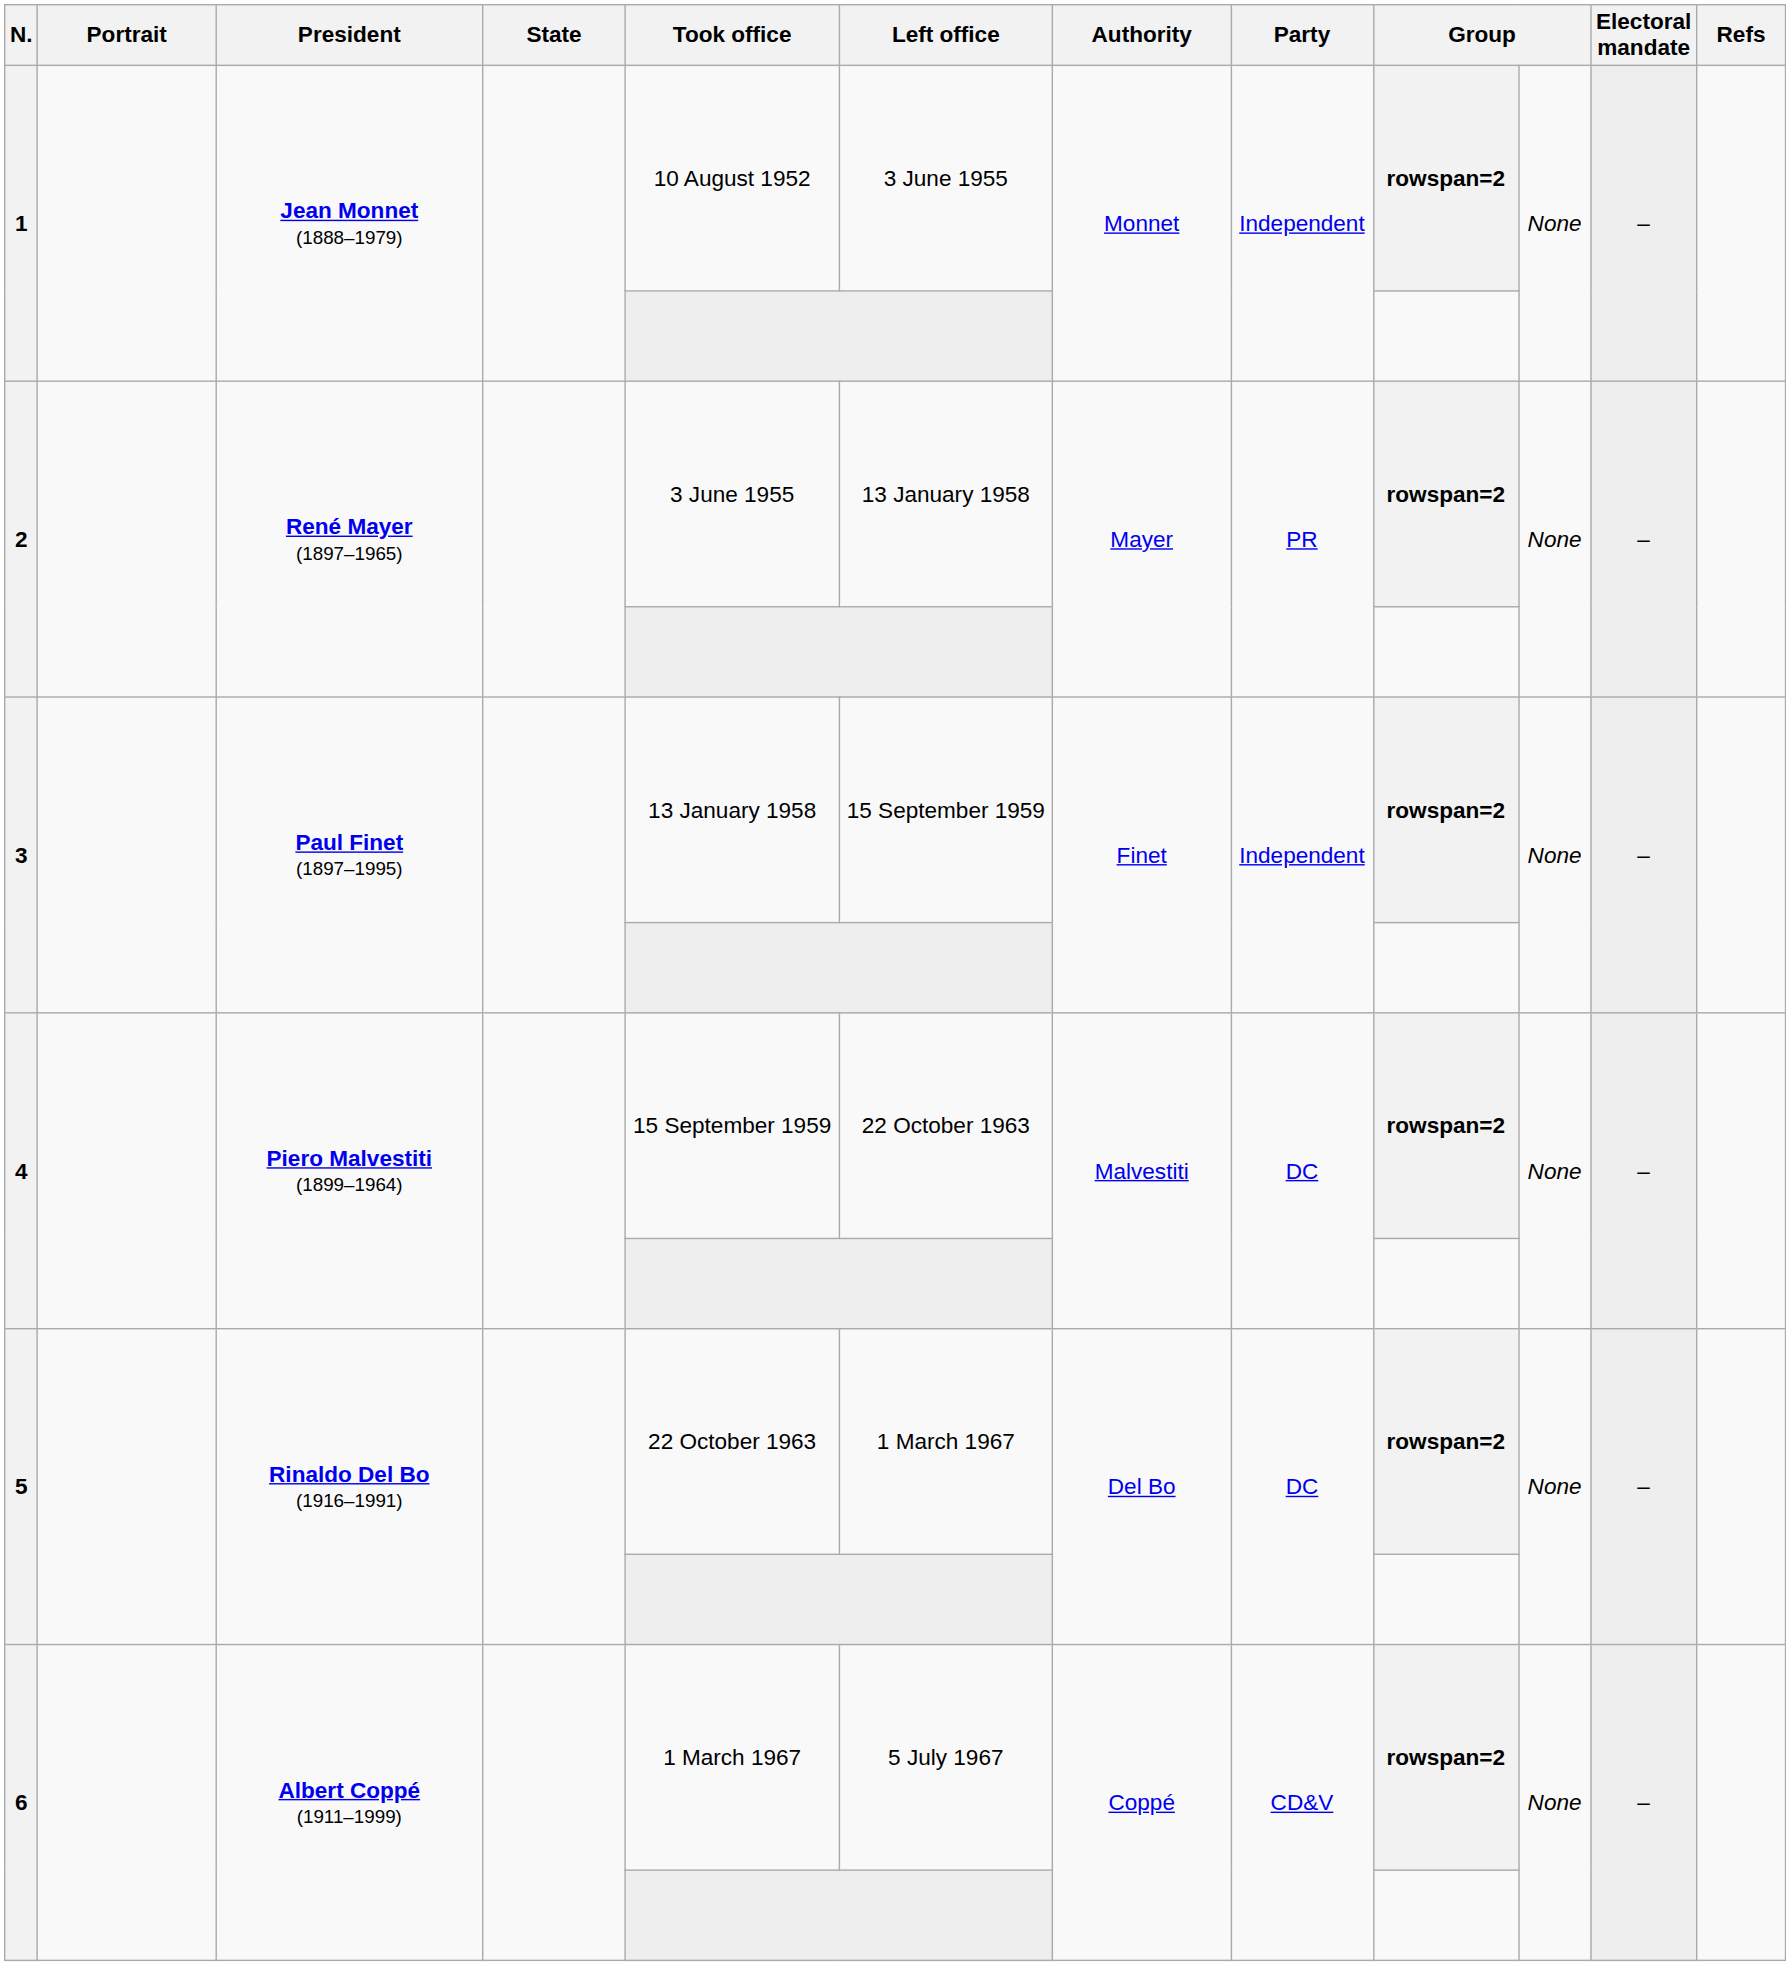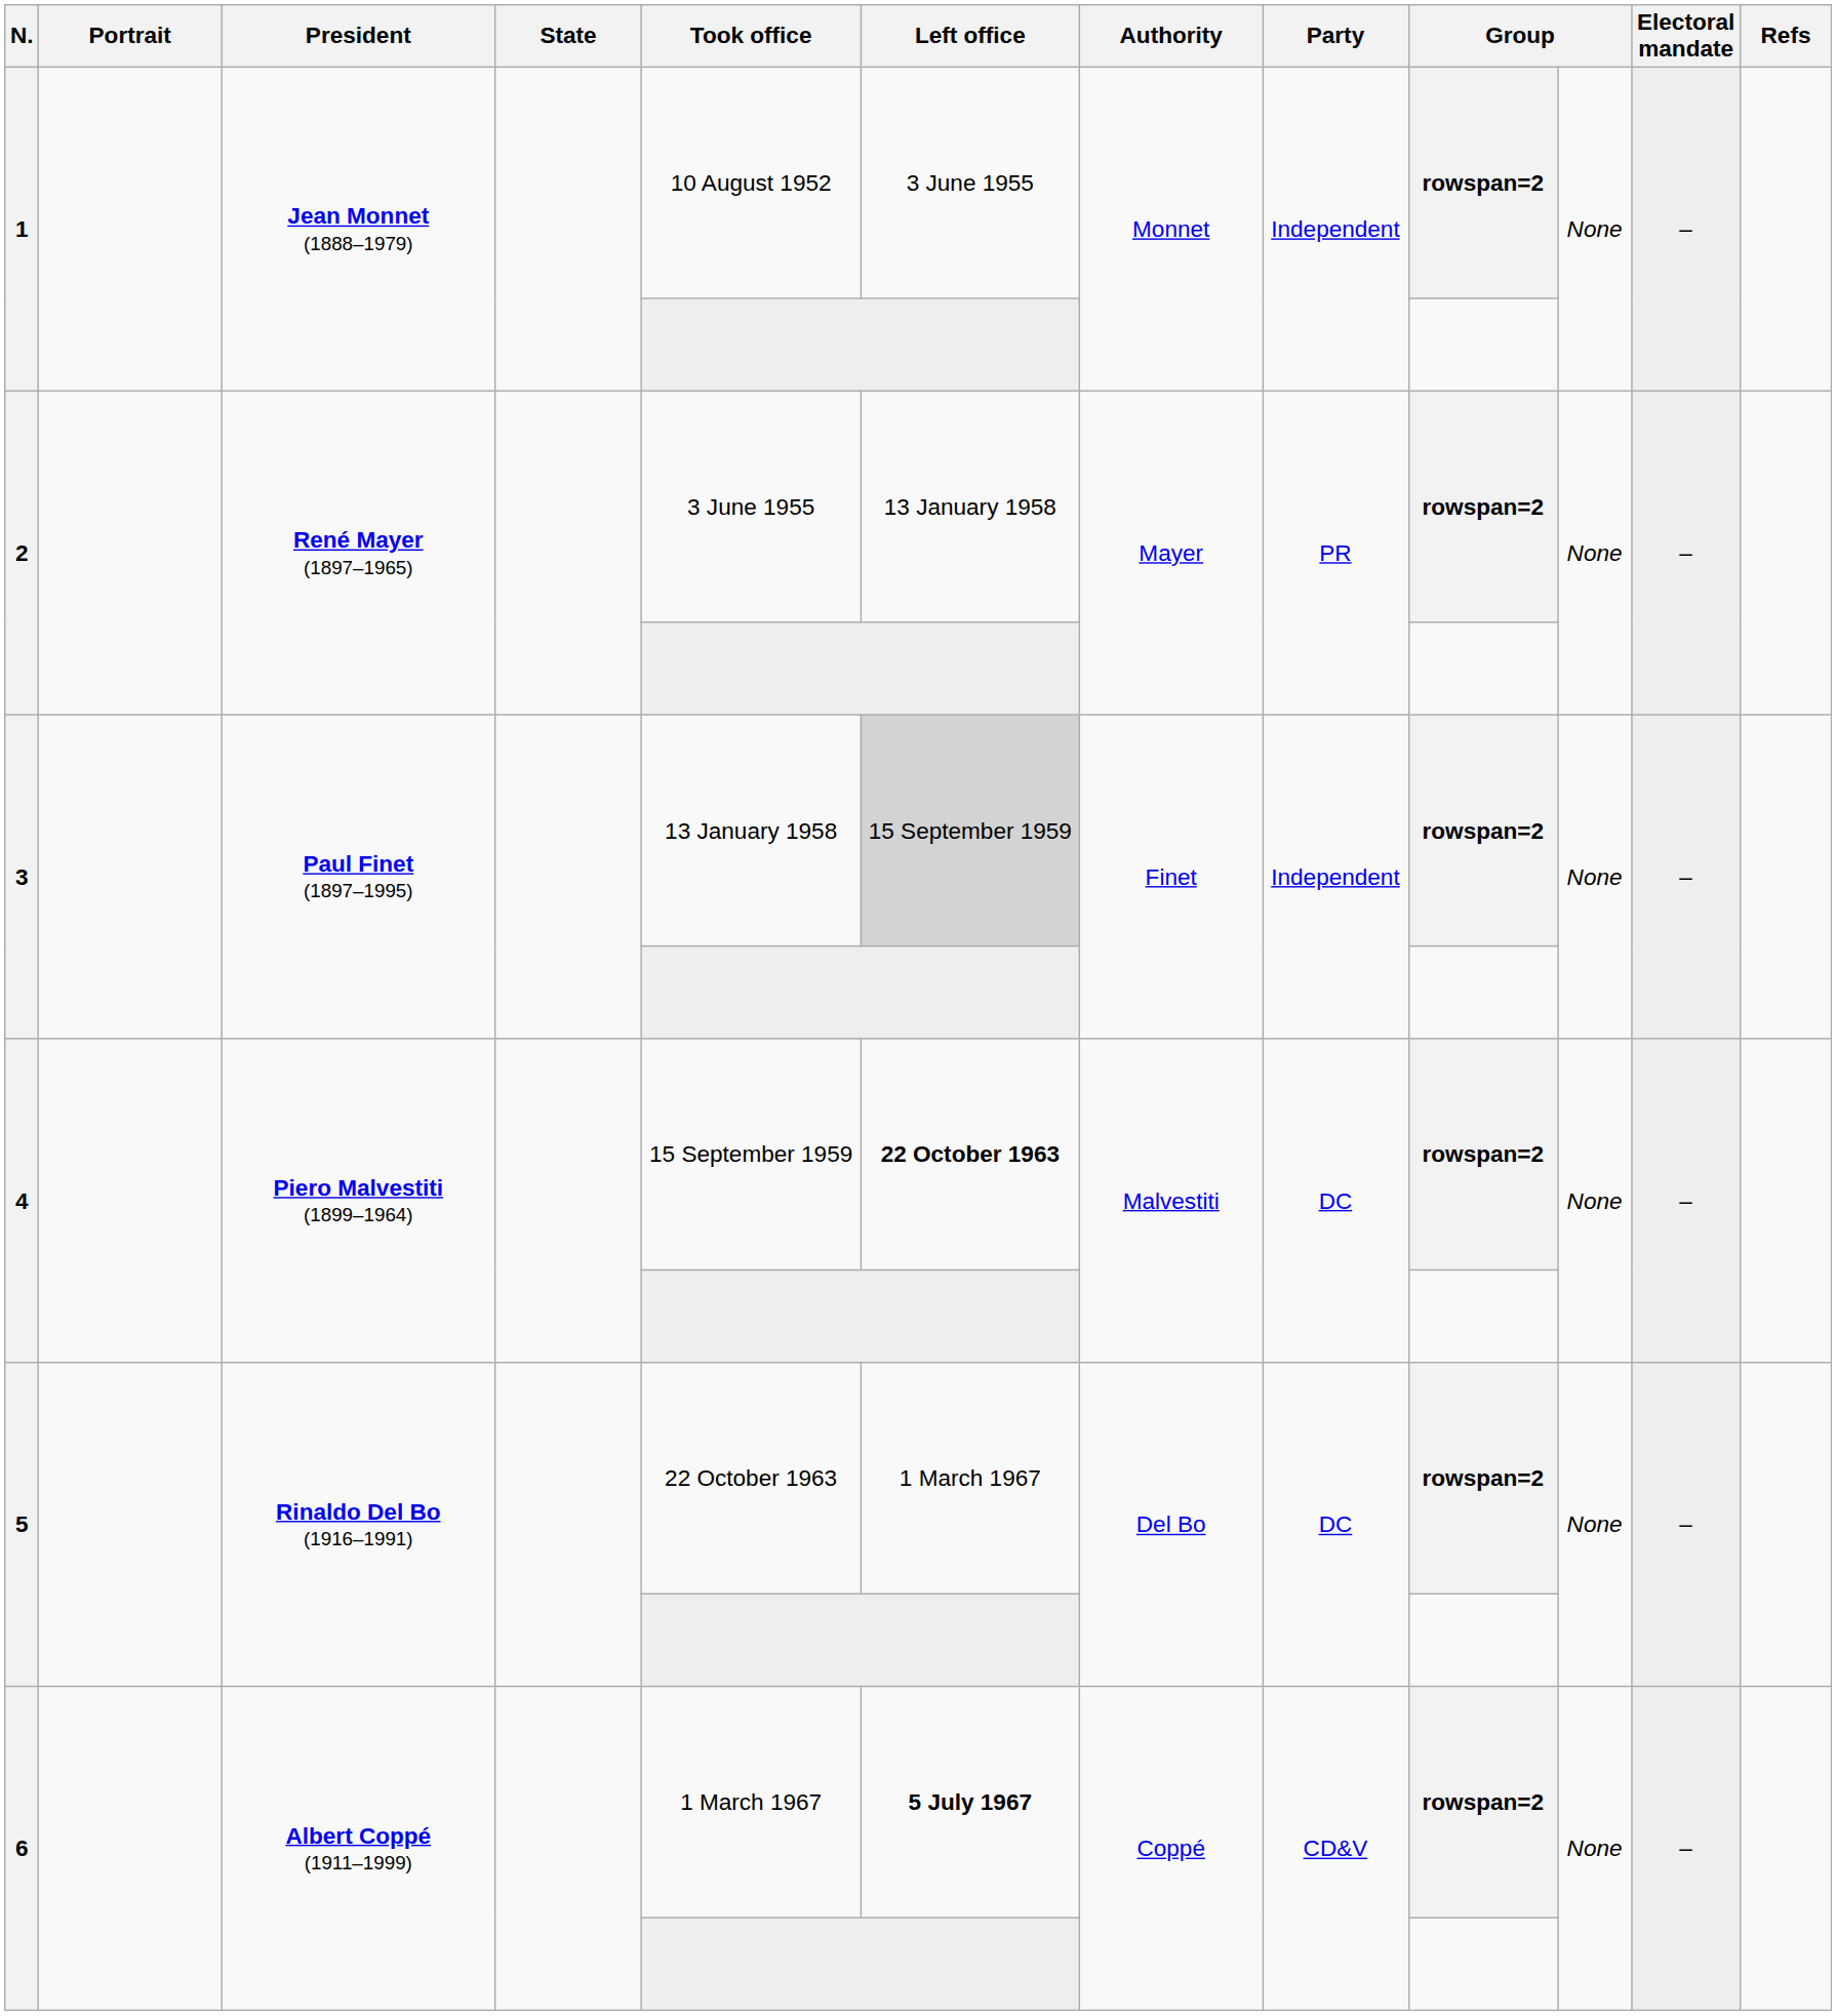row 6 | Left office: no background -> lightgrey background
row 8 | Left office: normal -> bold
row 12 | Left office: normal -> bold
